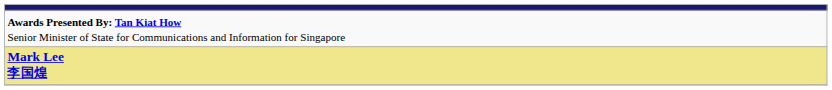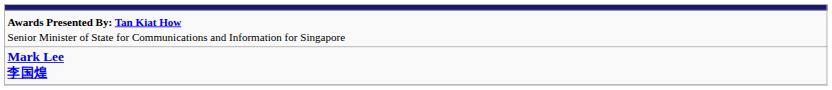Mark Lee 李国煌 | column 1: khaki background -> no background
